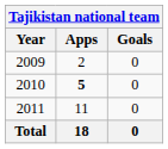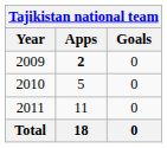2009 | Apps: normal -> bold
2010 | Apps: bold -> normal
